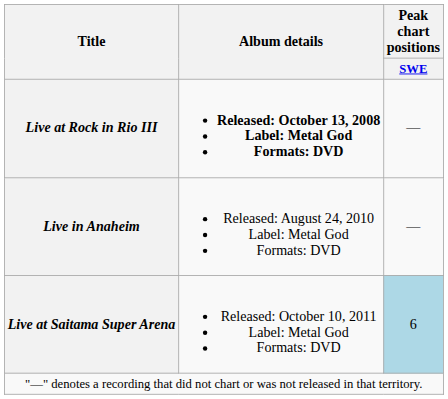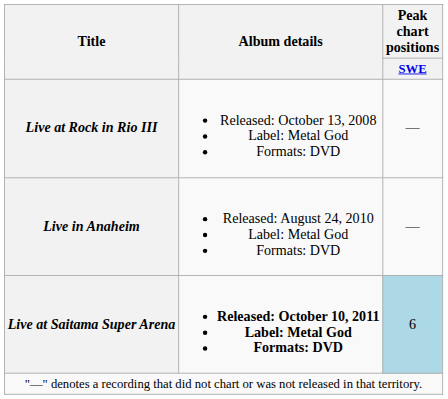Live at Rock in Rio III | Album details: bold -> normal
Live at Saitama Super Arena | Album details: normal -> bold
